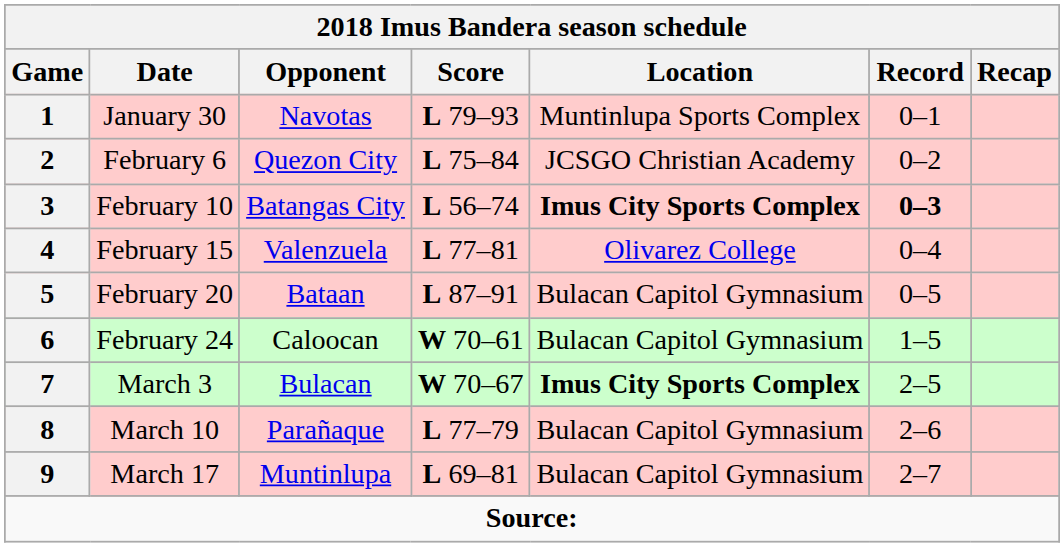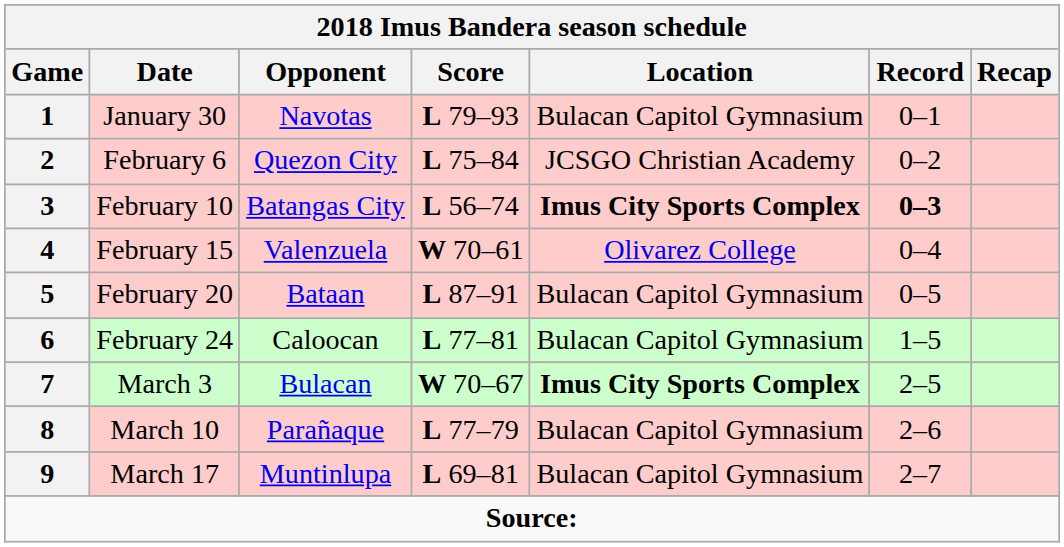1 | Location: Muntinlupa Sports Complex -> Bulacan Capitol Gymnasium
4 | Score: L 77–81 -> W 70–61
6 | Score: W 70–61 -> L 77–81
